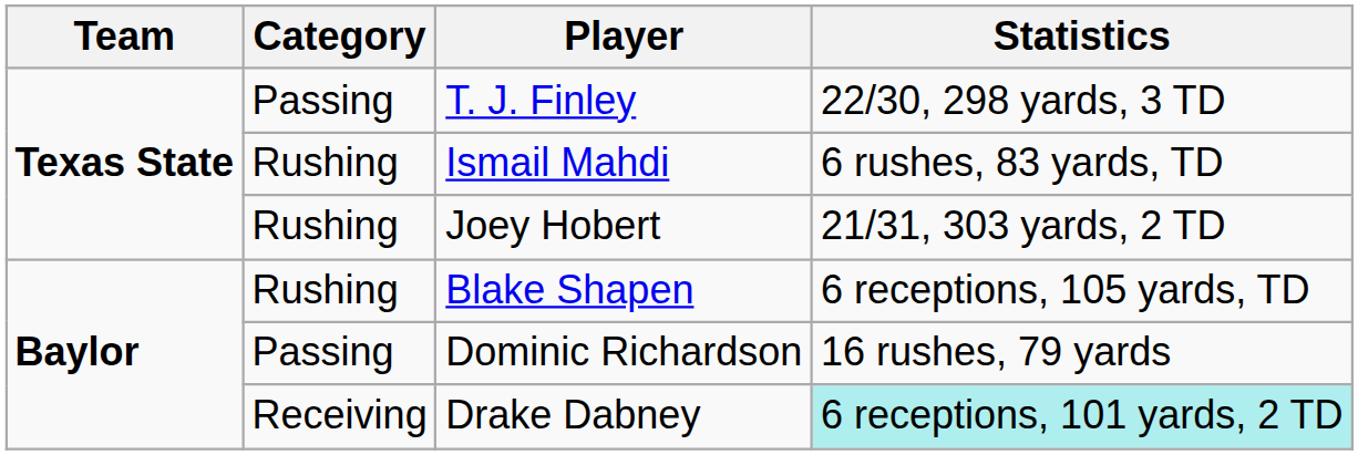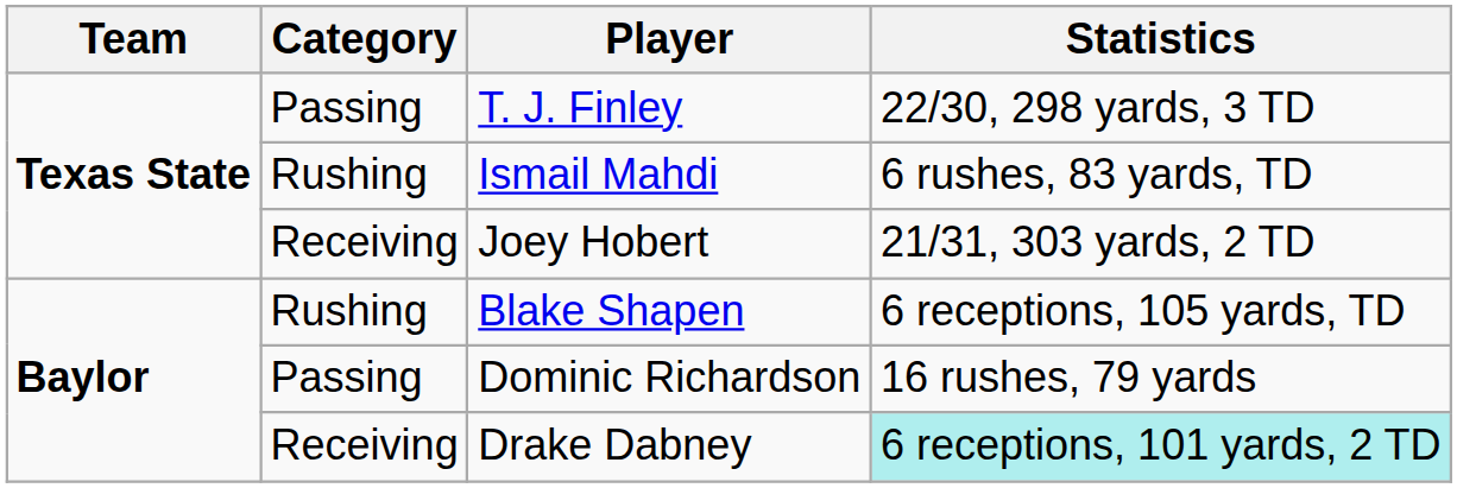Joey Hobert | Category: Rushing -> Receiving
